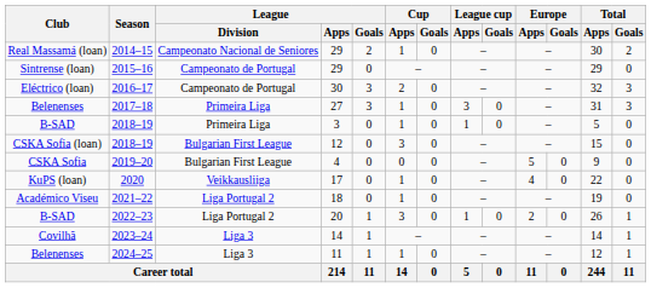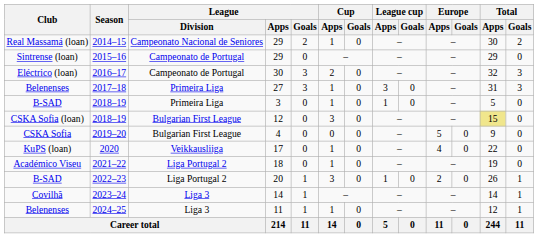2018–19 / 12 | Total / Apps: no background -> khaki background
